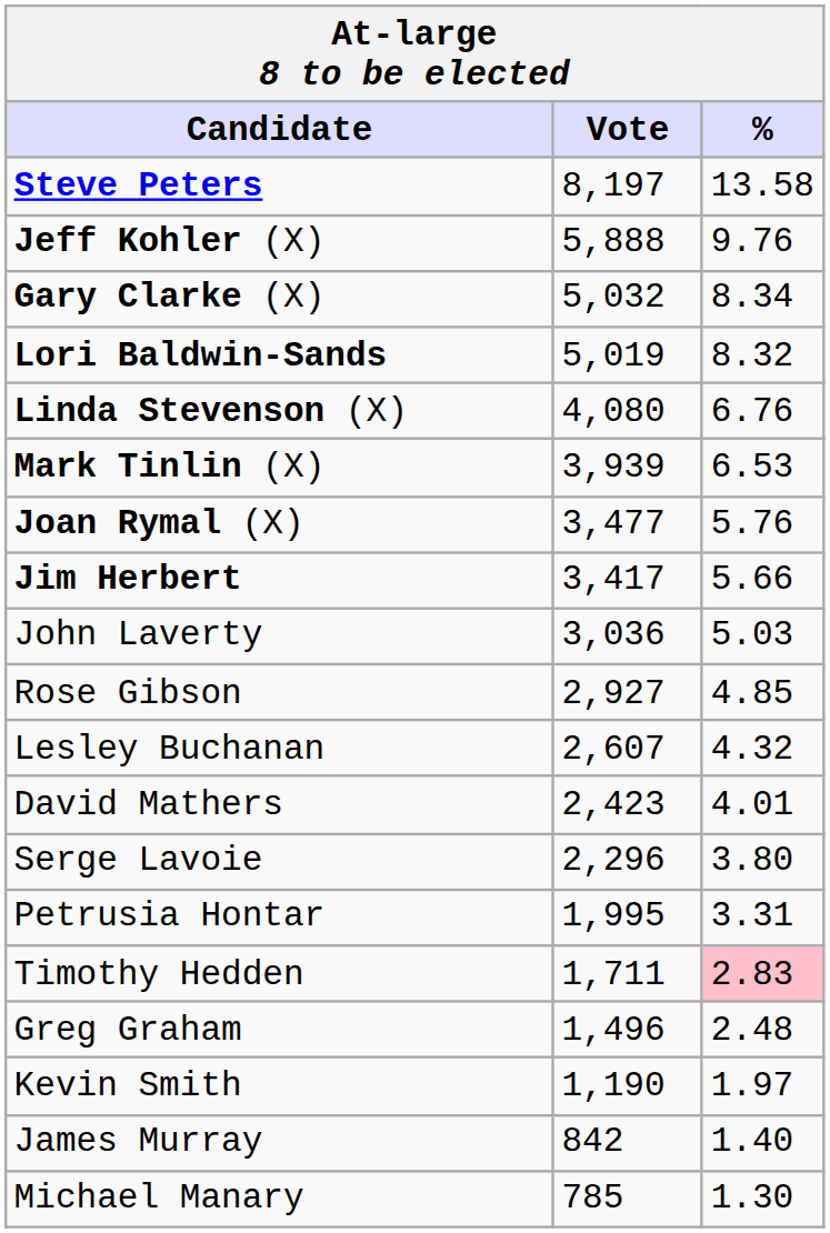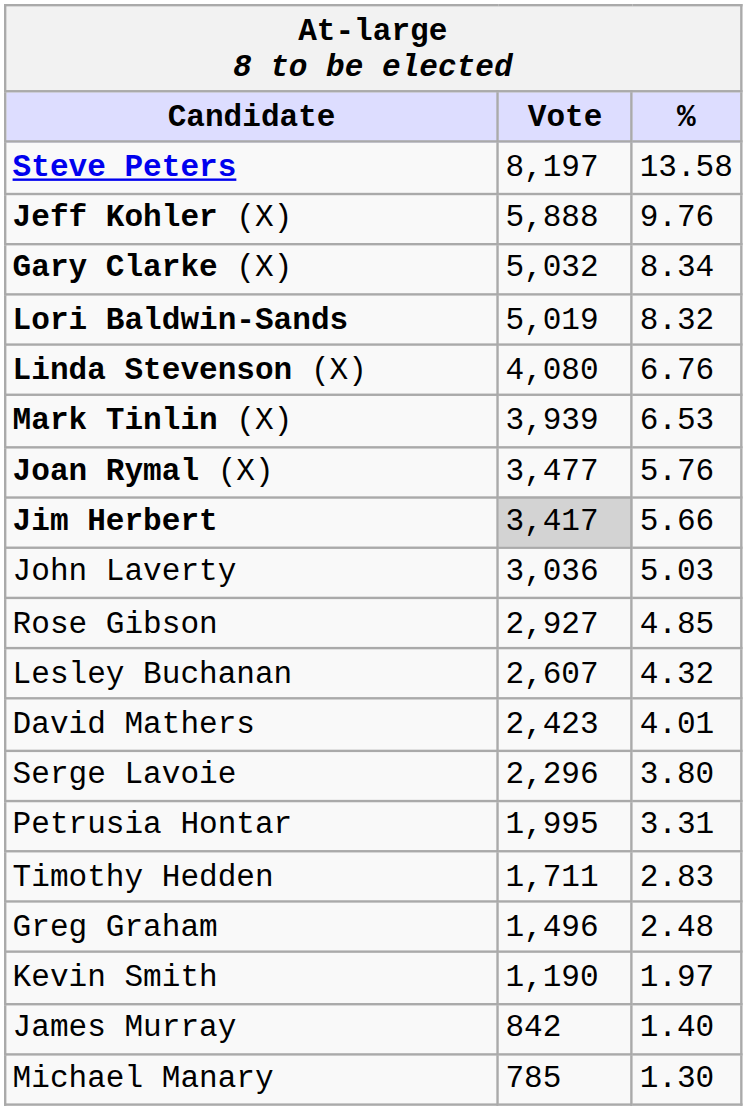Jim Herbert | Vote: no background -> lightgrey background
Timothy Hedden | %: pink background -> no background
